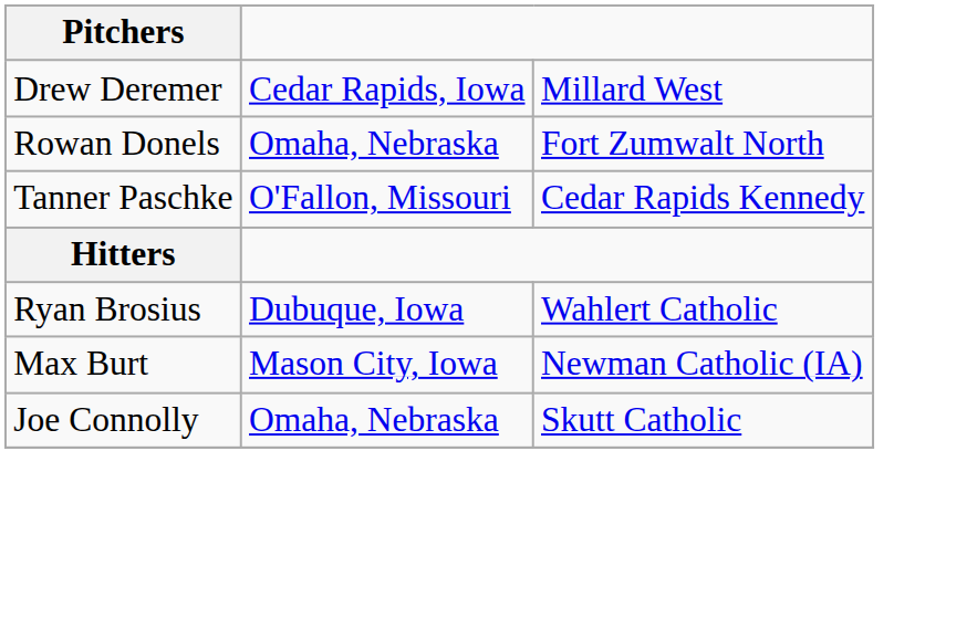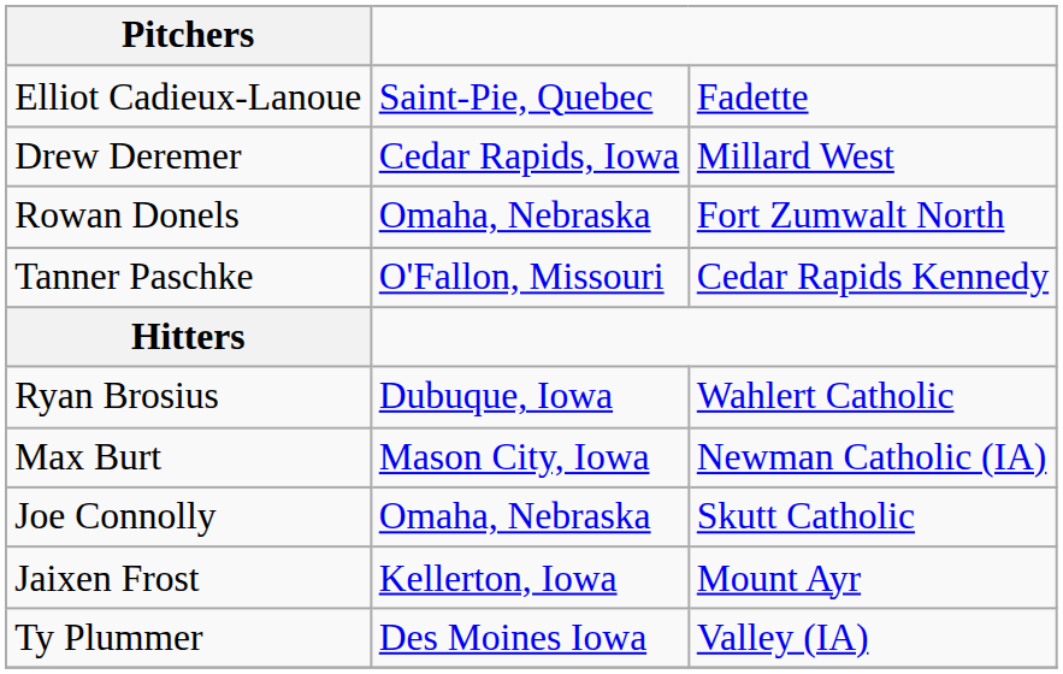+ row: Elliot Cadieux-Lanoue | Saint-Pie, Quebec | Fadette
+ row: Jaixen Frost | Kellerton, Iowa | Mount Ayr
+ row: Ty Plummer | Des Moines Iowa | Valley (IA)
